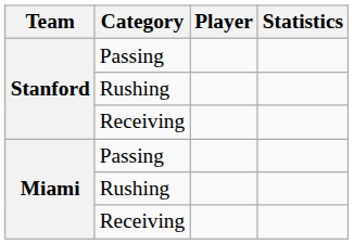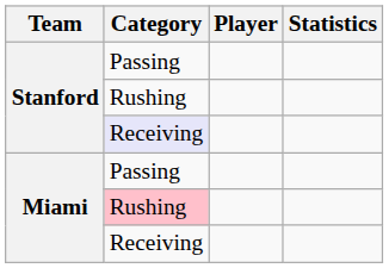Stanford / Receiving | Category: no background -> lavender background
Miami / Rushing | Category: no background -> pink background
